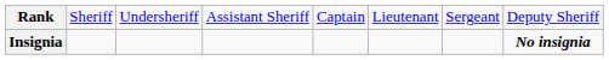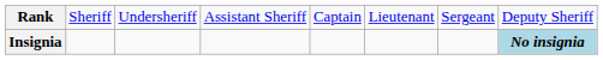Insignia | column 8: no background -> lightblue background
